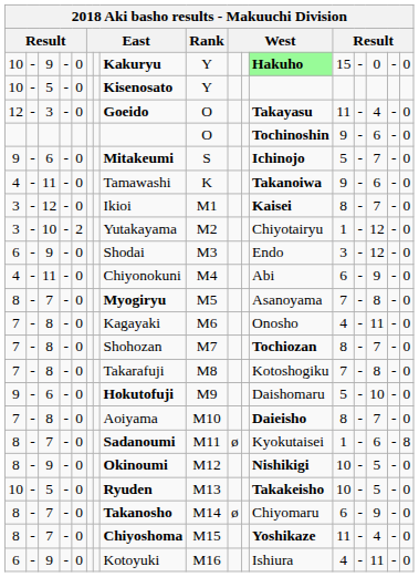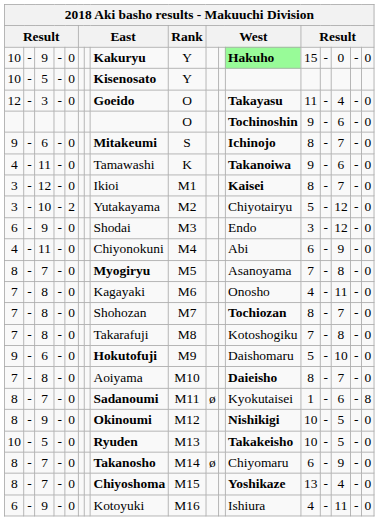row 7 | column 13: 5 -> 8
row 10 | column 13: 1 -> 5
row 23 | column 13: 11 -> 13
